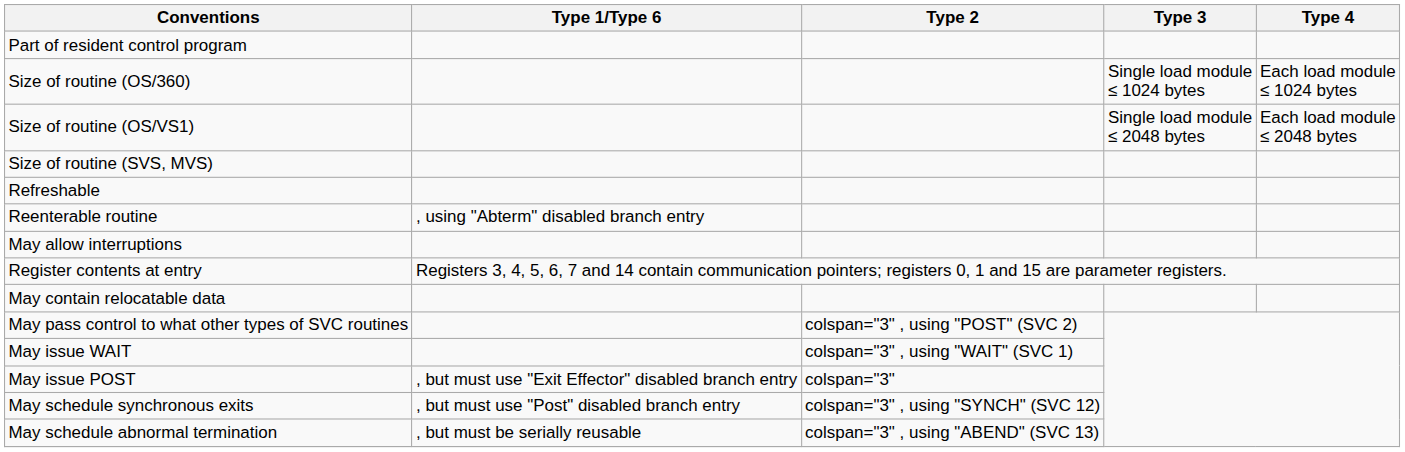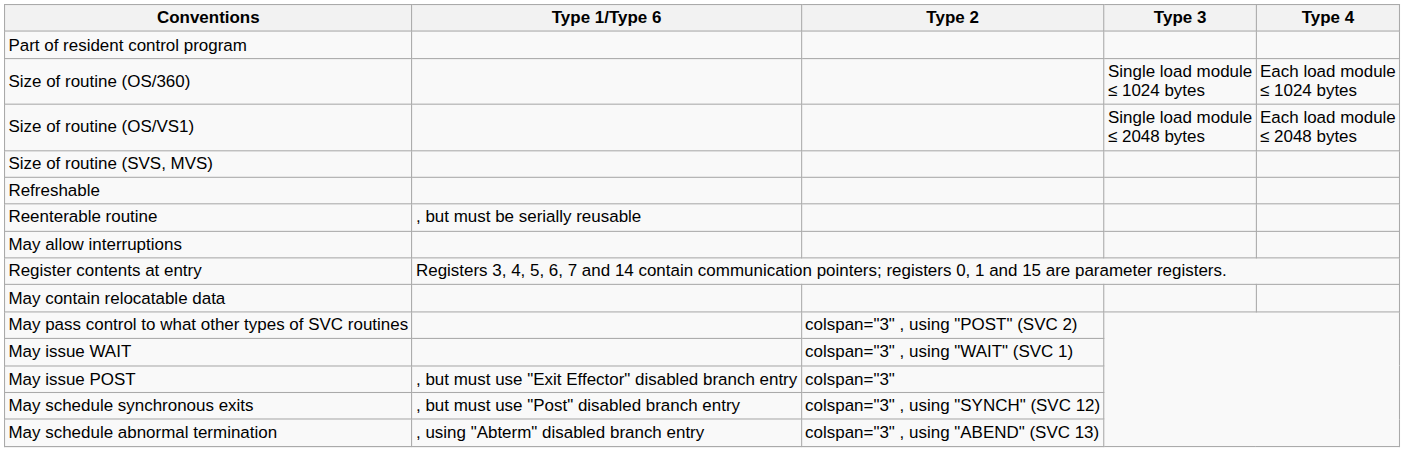Reenterable routine | Type 1/Type 6: , using "Abterm" disabled branch entry -> , but must be serially reusable
May schedule abnormal termination | Type 1/Type 6: , but must be serially reusable -> , using "Abterm" disabled branch entry
